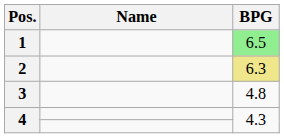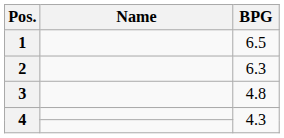1 | BPG: lightgreen background -> no background
2 | BPG: khaki background -> no background
